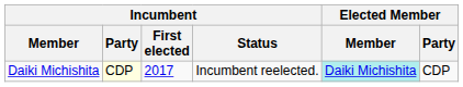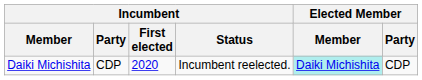row 3 | Incumbent / Party: lightyellow background -> no background
row 3 | Incumbent / First elected: 2017 -> 2020
